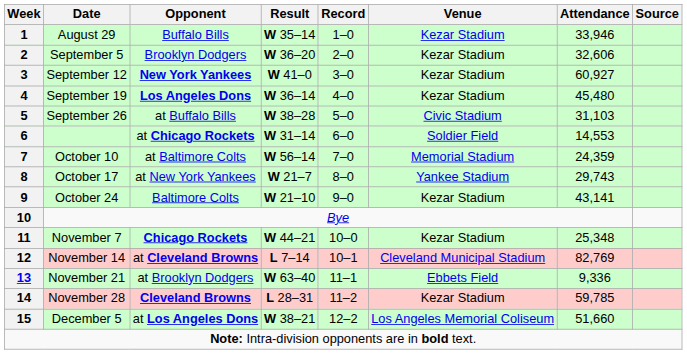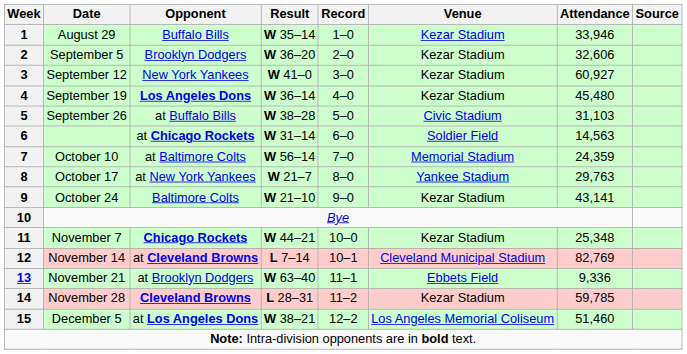3 | Opponent: bold -> normal
6 | Attendance: 14,553 -> 14,563
8 | Attendance: 29,743 -> 29,763
15 | Attendance: 51,660 -> 51,460
